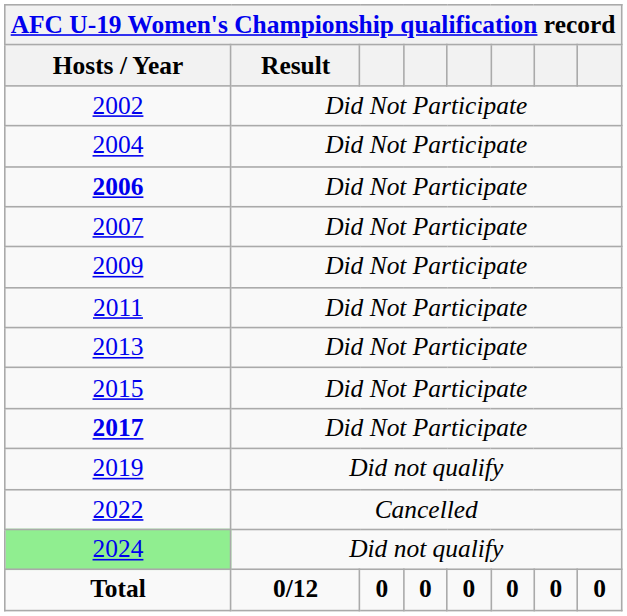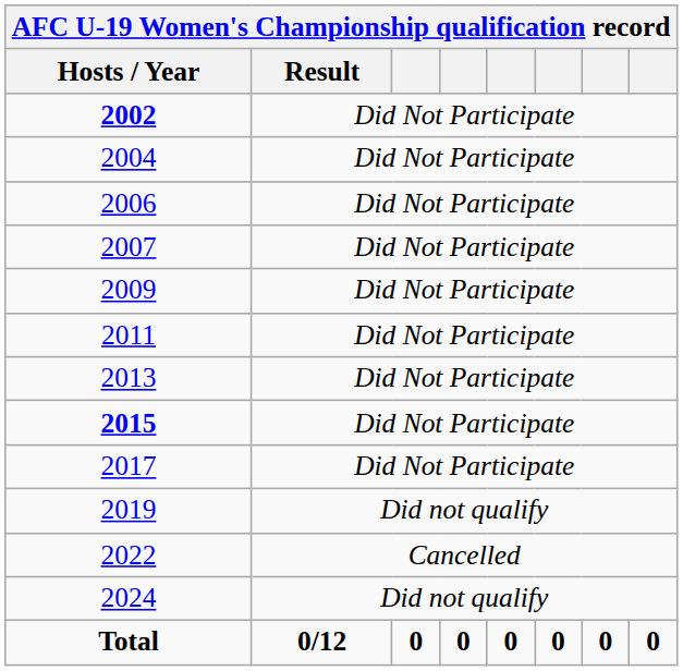2002 | column 1: normal -> bold
2006 | column 1: bold -> normal
2015 | column 1: normal -> bold
2017 | column 1: bold -> normal
2024 | column 1: lightgreen background -> no background
